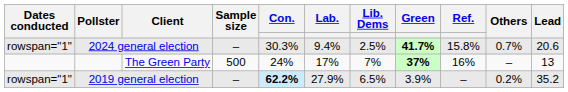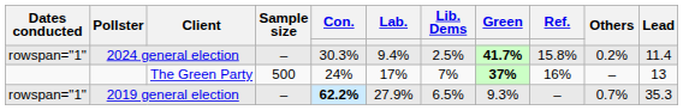2024 general election | Others: 0.7% -> 0.2%
2024 general election | Lead: 20.6 -> 11.4
2019 general election | Green: 3.9% -> 9.3%
2019 general election | Others: 0.2% -> 0.7%
2019 general election | Lead: 35.2 -> 35.3
